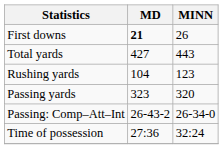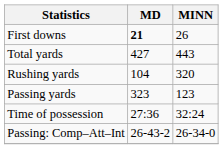Rushing yards | MINN: 123 -> 320
Passing yards | MINN: 320 -> 123
rows swapped: Passing: Comp–Att–Int <-> Time of possession
